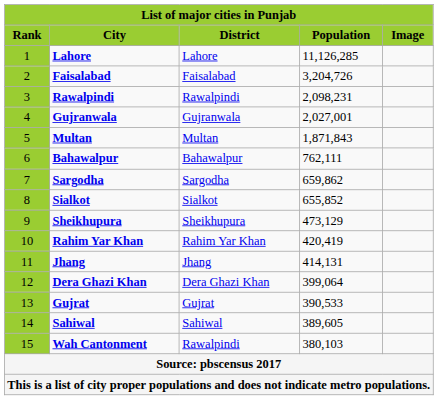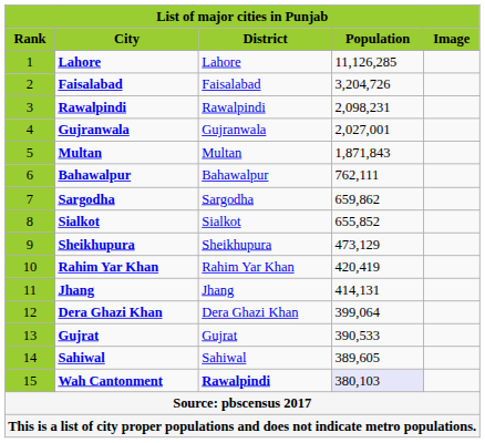Wah Cantonment | District: normal -> bold
Wah Cantonment | Population: no background -> lavender background
